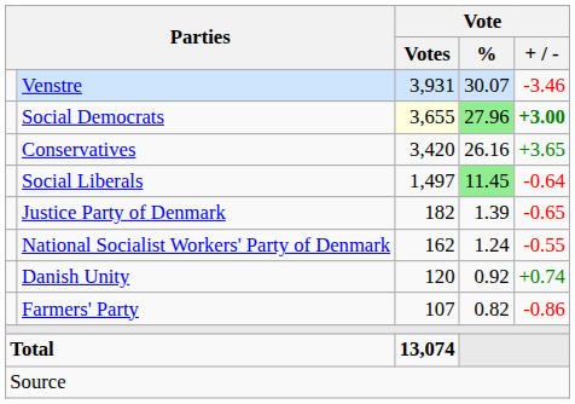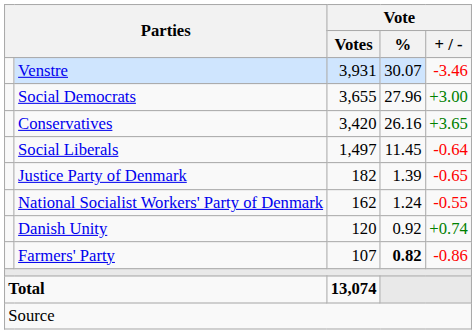Social Democrats | Vote / Votes: lightyellow background -> no background
Social Democrats | Vote / %: lightgreen background -> no background
Social Democrats | Vote / + / -: bold -> normal
Social Liberals | Vote / %: lightgreen background -> no background
Farmers' Party | Vote / %: normal -> bold
